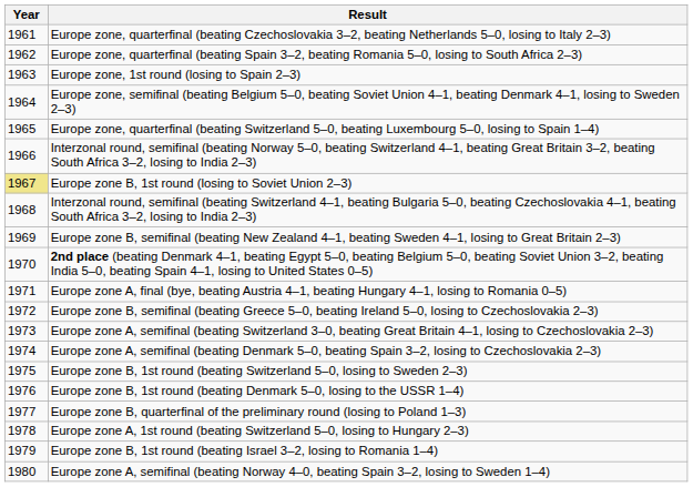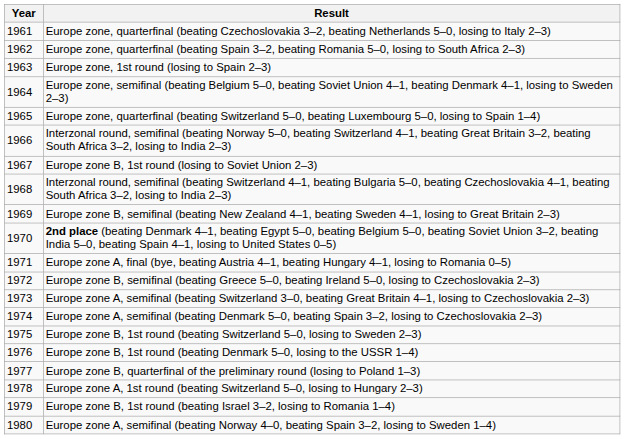Europe zone B, 1st round (losing to Soviet Union 2–3) | Year: khaki background -> no background
